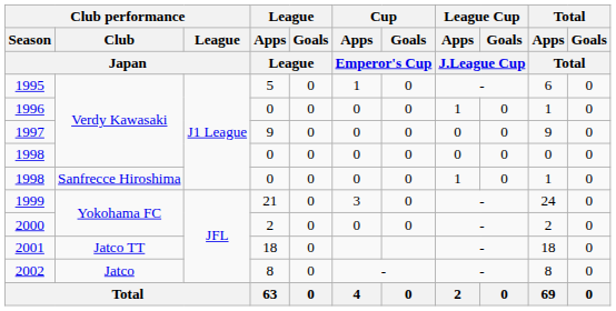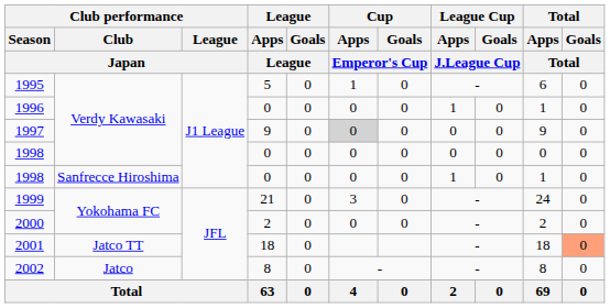1997 | Cup / Apps / Emperor's Cup: no background -> lightgrey background
2001 | Total / Goals / Total: no background -> lightsalmon background
